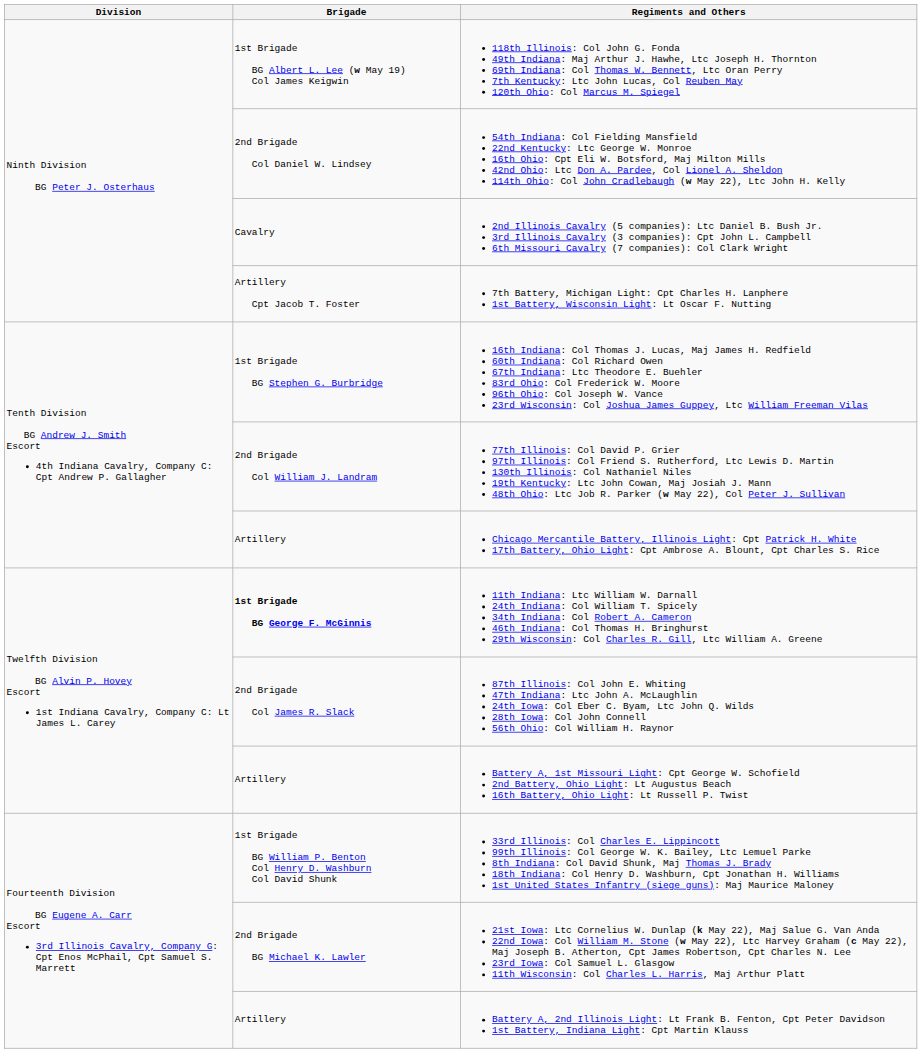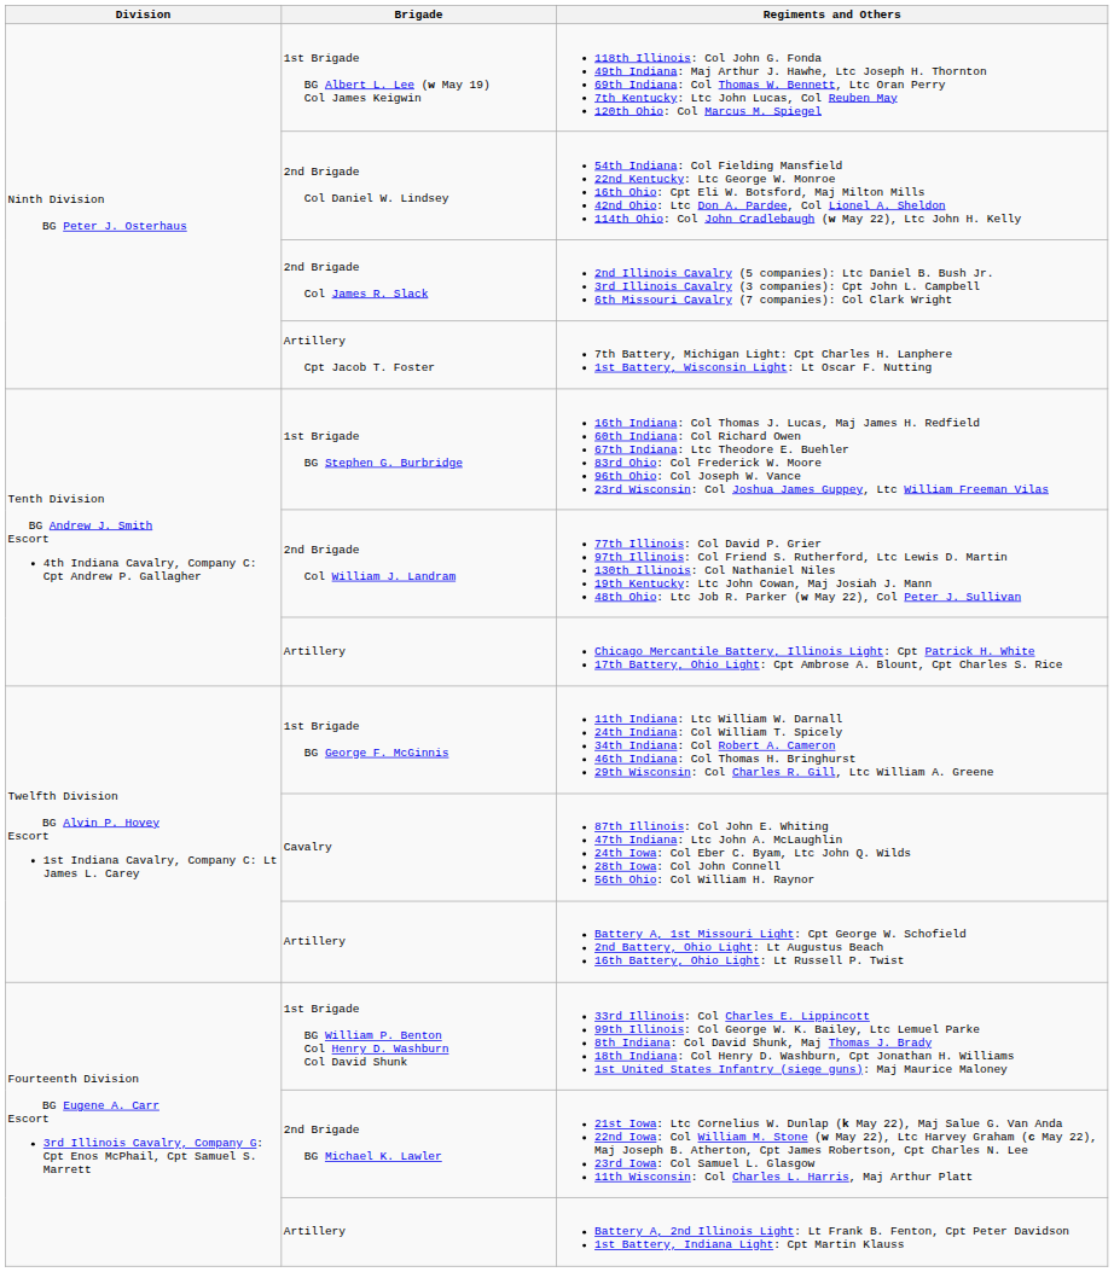row 4 | Brigade: Cavalry -> 2nd Brigade Col James R. Slack
row 9 | Brigade: bold -> normal
row 10 | Brigade: 2nd Brigade Col James R. Slack -> Cavalry
